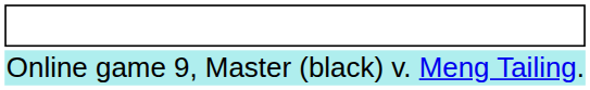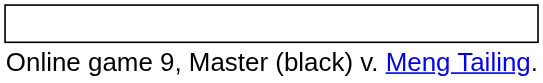row 1 | column 1: paleturquoise background -> no background
